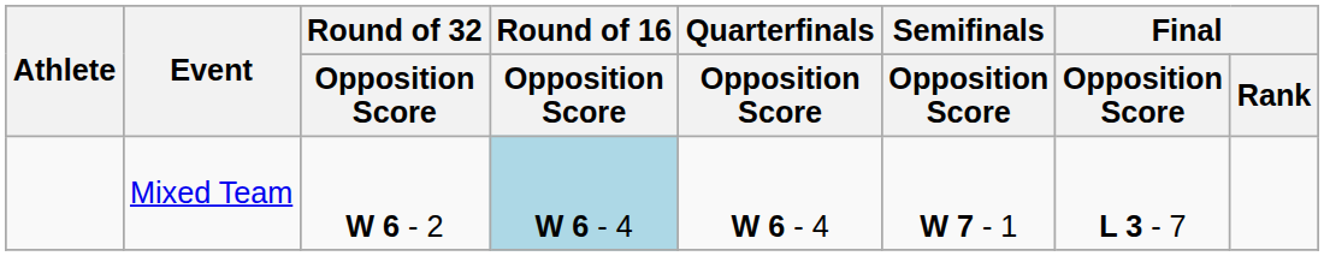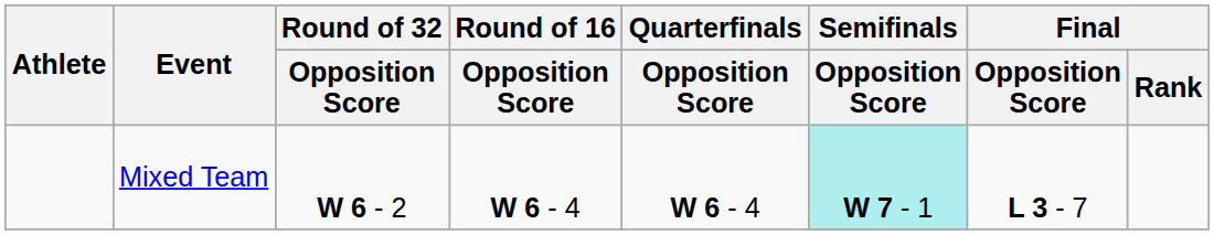Mixed Team | Round of 16 / Opposition Score: lightblue background -> no background
Mixed Team | Semifinals / Opposition Score: no background -> paleturquoise background
